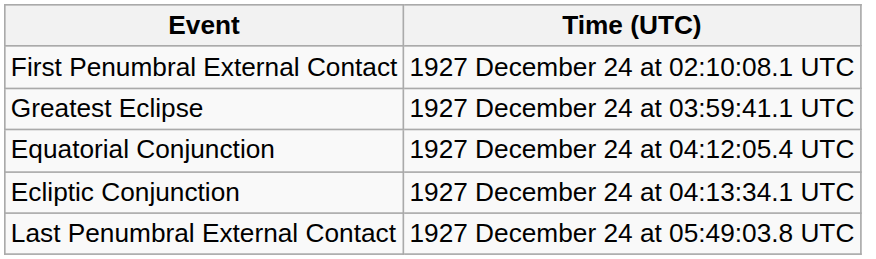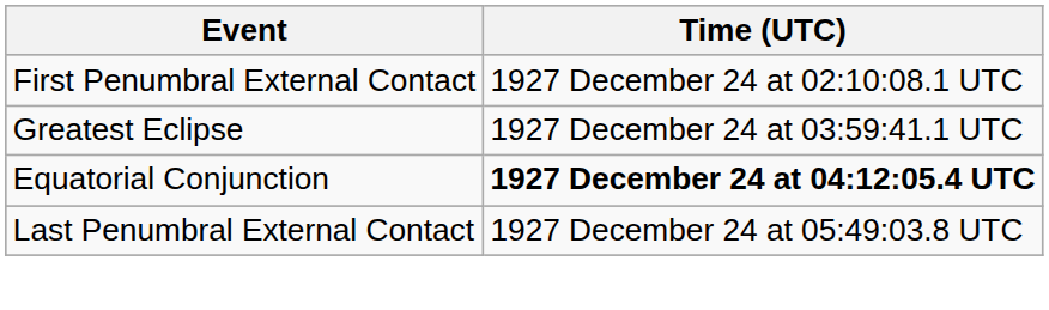Equatorial Conjunction | Time (UTC): normal -> bold
- row: Ecliptic Conjunction | 1927 December 24 at 04:13:34.1 UTC
